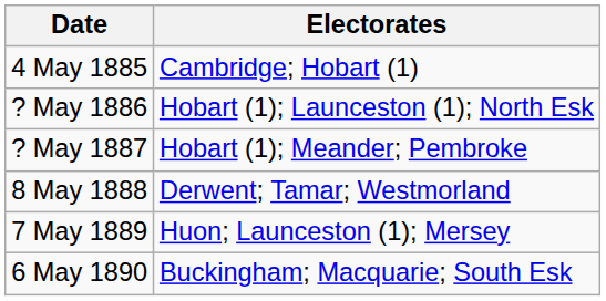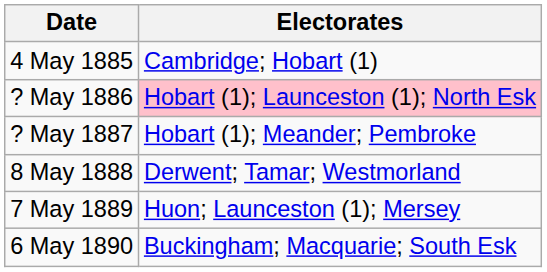? May 1886 | Electorates: no background -> pink background
